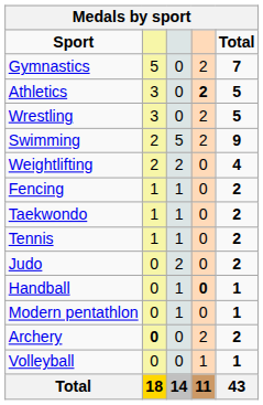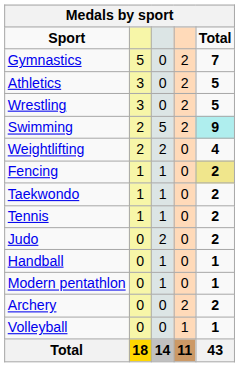Athletics | column 4: bold -> normal
Swimming | Total: no background -> paleturquoise background
Fencing | Total: no background -> khaki background
Handball | column 4: bold -> normal
Archery | column 2: bold -> normal
